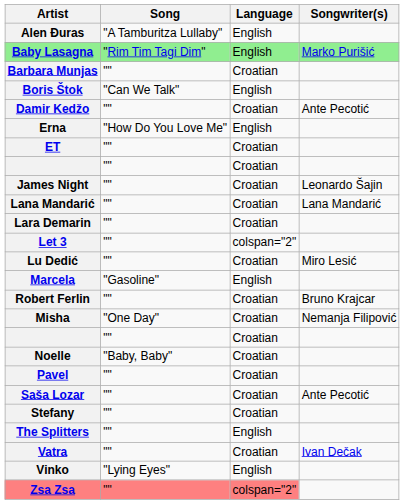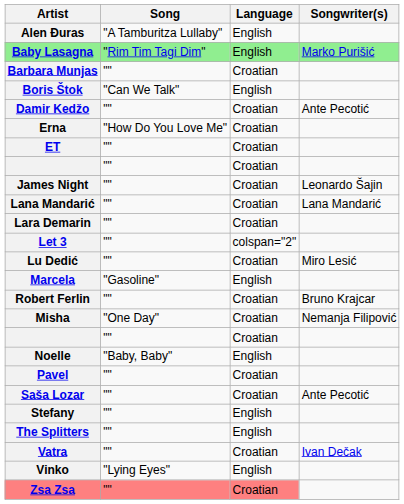Erna | Language: English -> Croatian
Noelle | Language: Croatian -> English
Stefany | Language: Croatian -> English
Zsa Zsa | Language: colspan="2" -> Croatian
